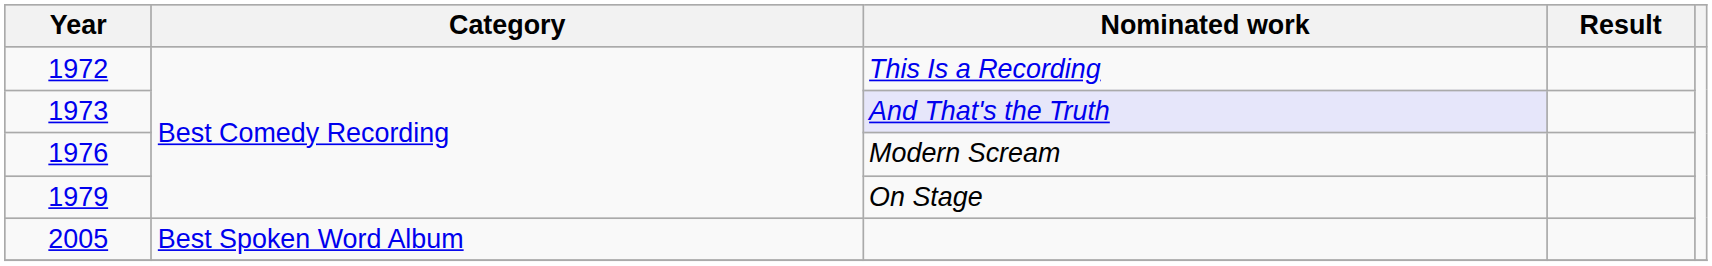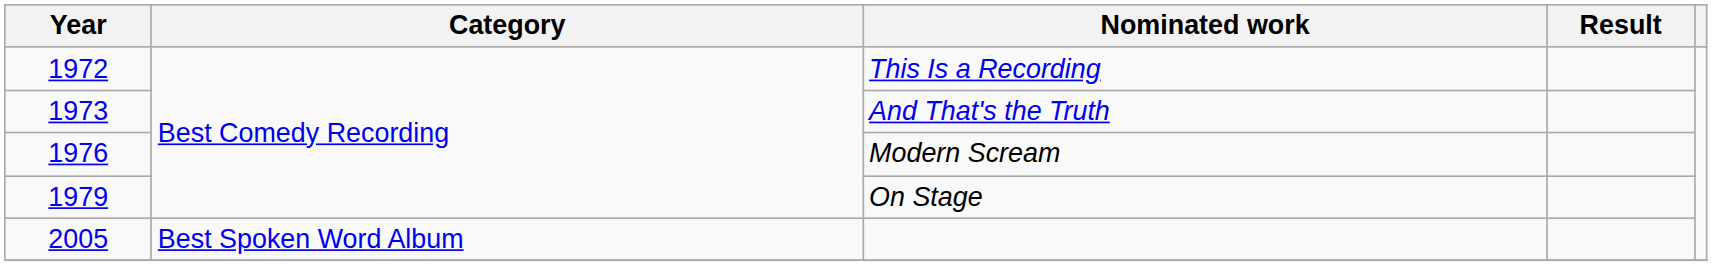And That's the Truth | Nominated work: lavender background -> no background
